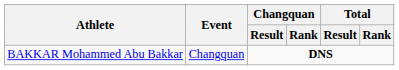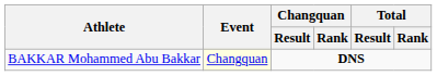BAKKAR Mohammed Abu Bakkar | Event: no background -> lightyellow background
